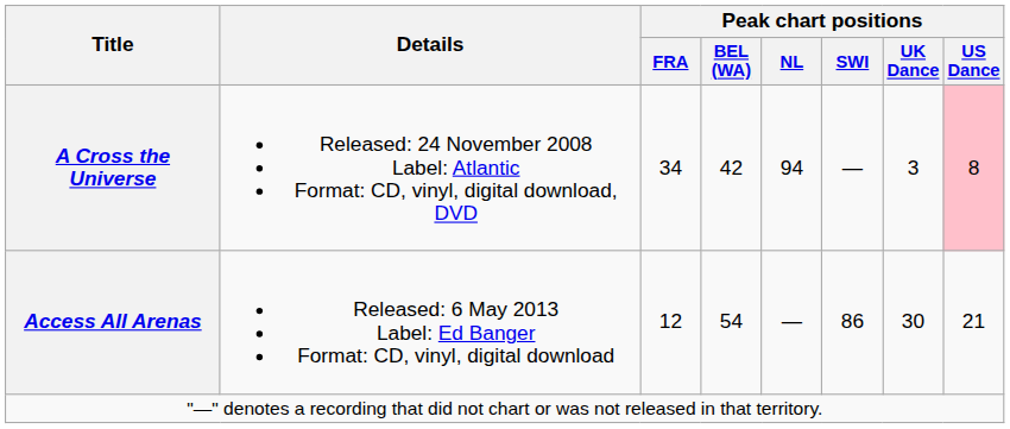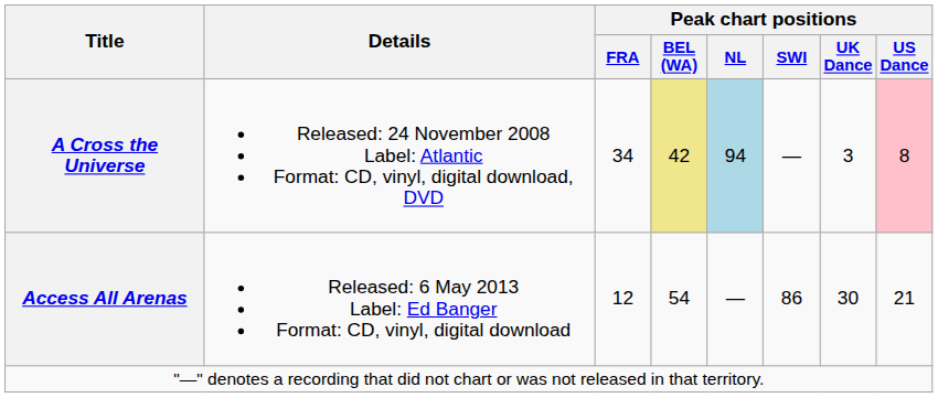A Cross the Universe | Peak chart positions / BEL (WA): no background -> khaki background
A Cross the Universe | Peak chart positions / NL: no background -> lightblue background
